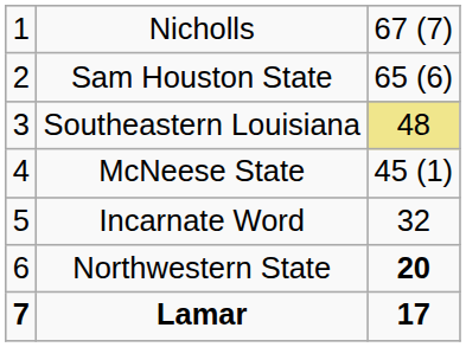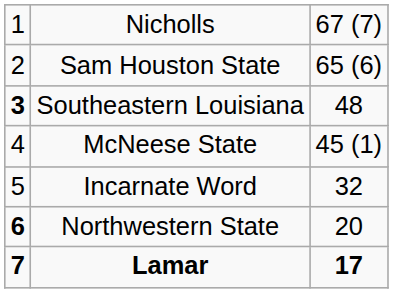Southeastern Louisiana | column 1: normal -> bold
Southeastern Louisiana | column 3: khaki background -> no background
Northwestern State | column 1: normal -> bold
Northwestern State | column 3: bold -> normal
